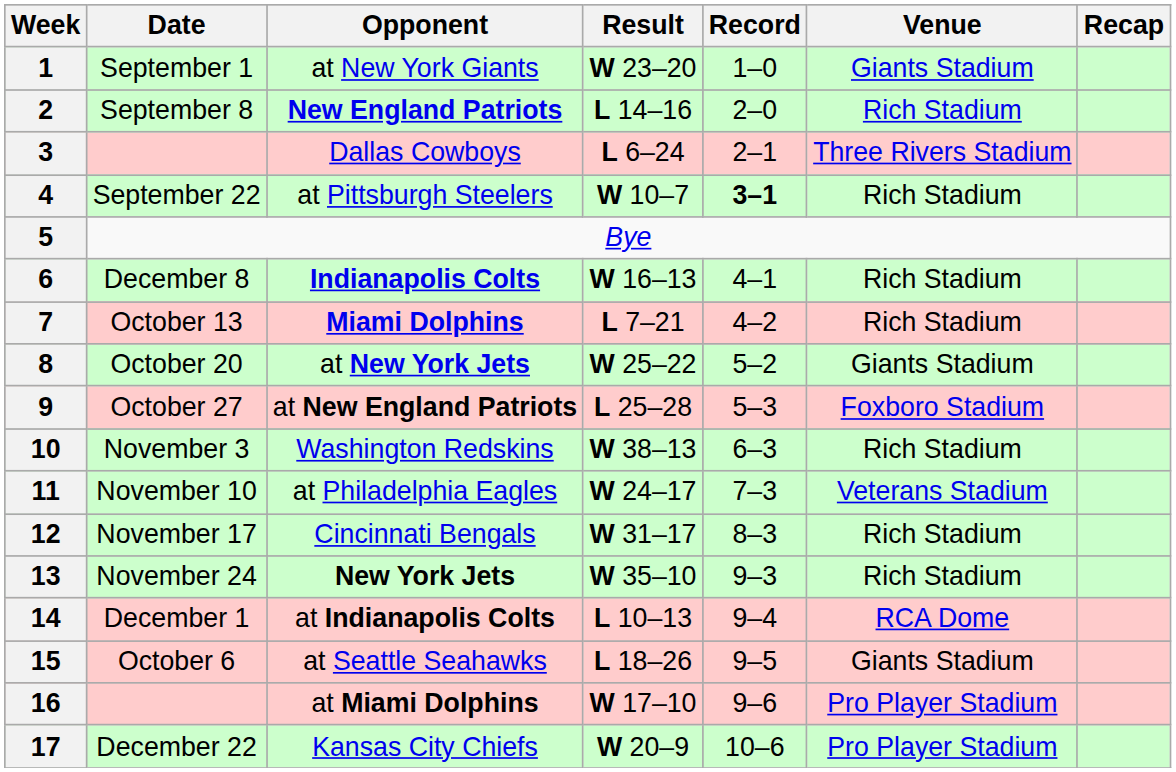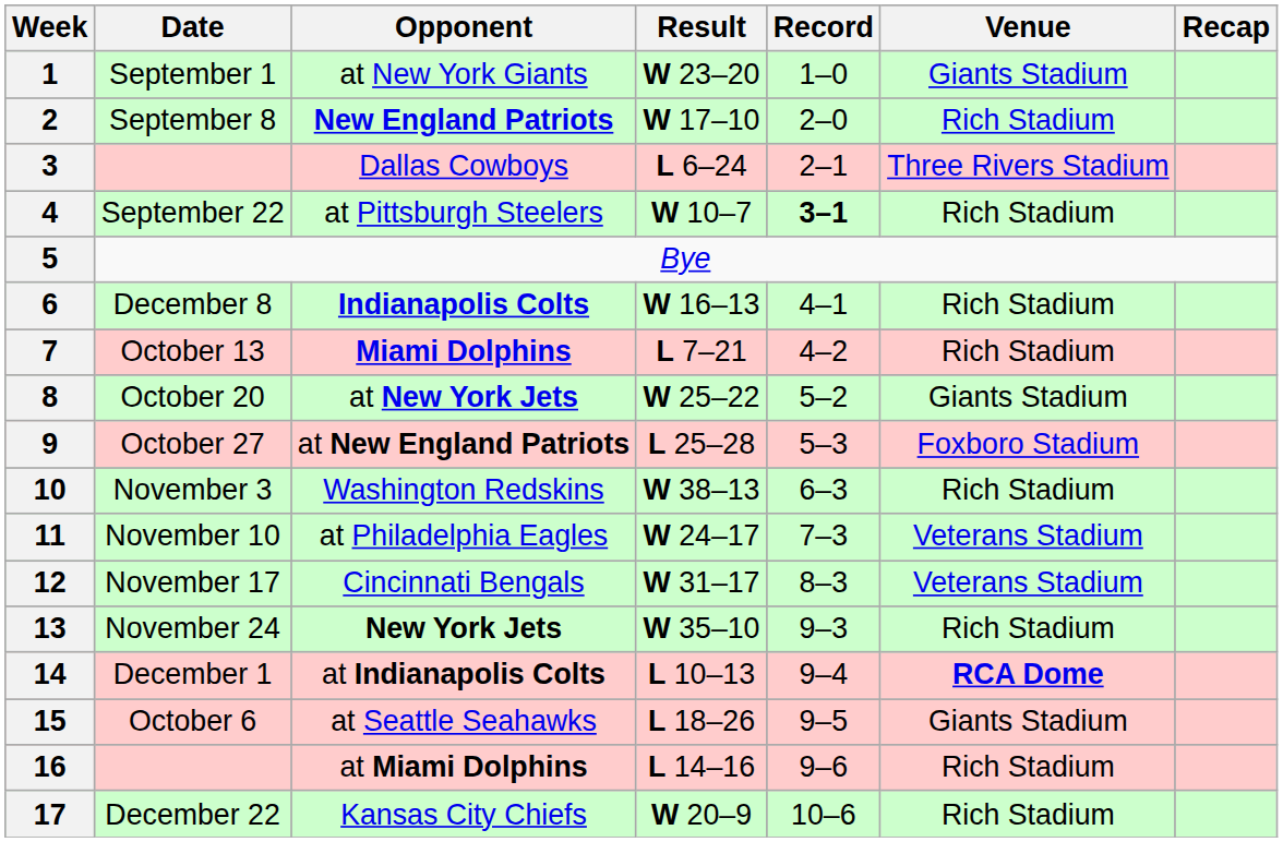2 | Result: L 14–16 -> W 17–10
12 | Venue: Rich Stadium -> Veterans Stadium
14 | Venue: normal -> bold
16 | Result: W 17–10 -> L 14–16
16 | Venue: Pro Player Stadium -> Rich Stadium
17 | Venue: Pro Player Stadium -> Rich Stadium
